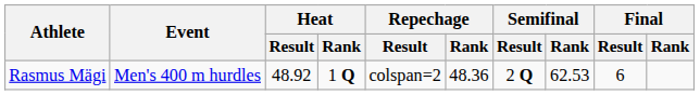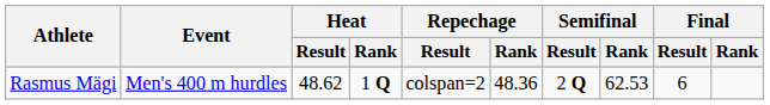Rasmus Mägi | Heat / Result: 48.92 -> 48.62
